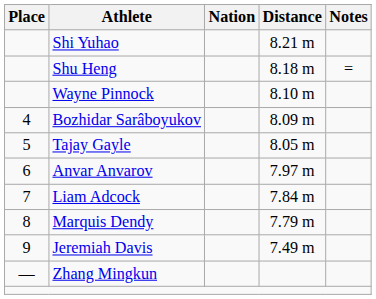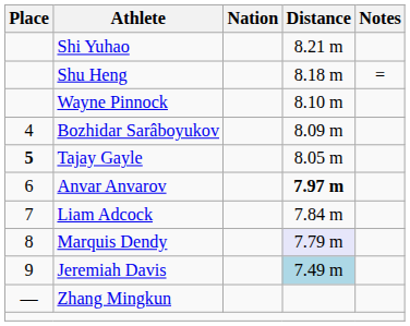Tajay Gayle | Place: normal -> bold
Anvar Anvarov | Distance: normal -> bold
Marquis Dendy | Distance: no background -> lavender background
Jeremiah Davis | Distance: no background -> lightblue background
